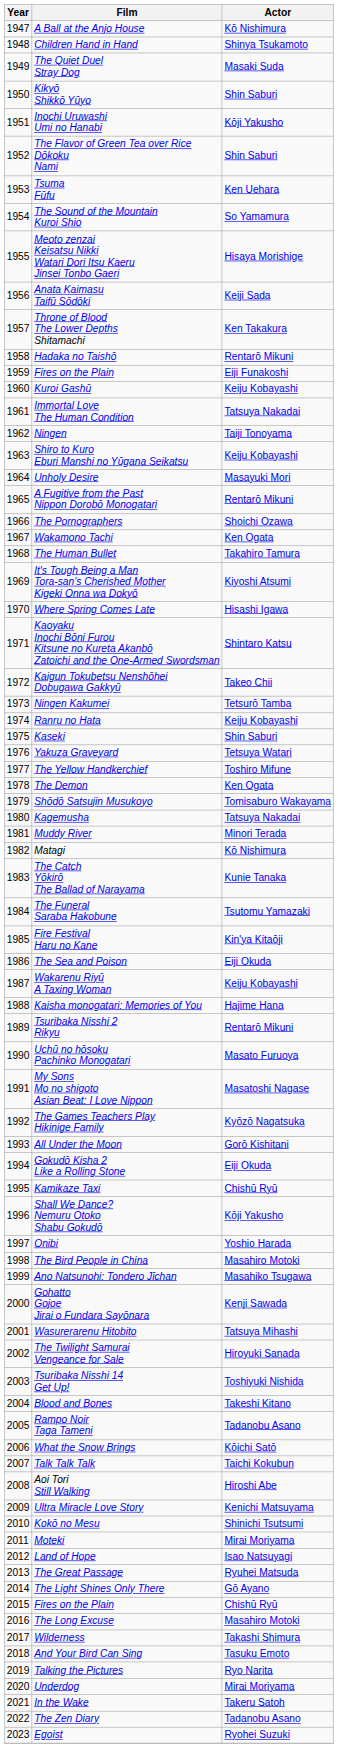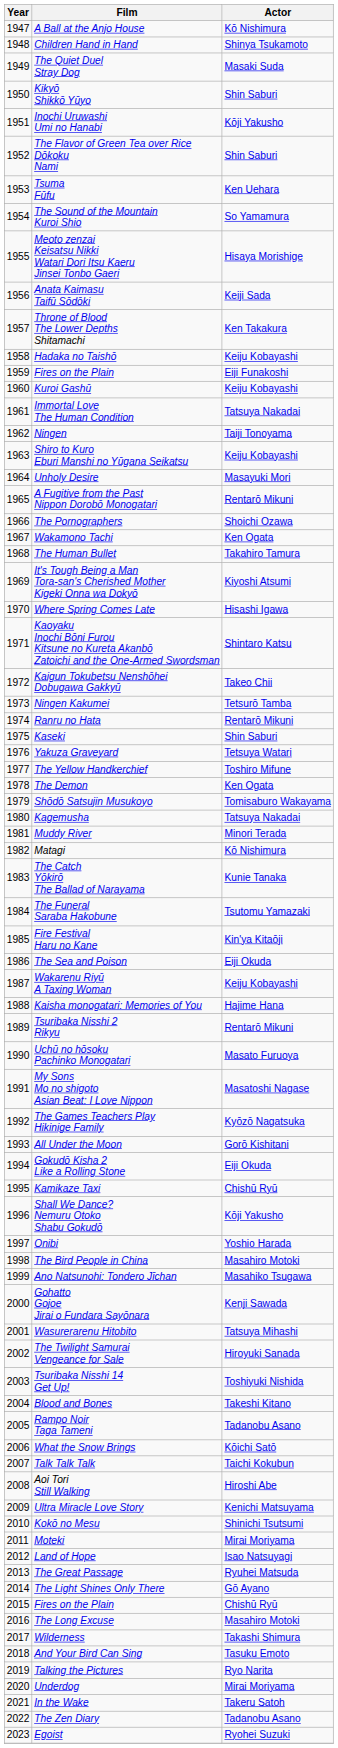Hadaka no Taishō | Actor: Rentarō Mikuni -> Keiju Kobayashi
Ranru no Hata | Actor: Keiju Kobayashi -> Rentarō Mikuni
